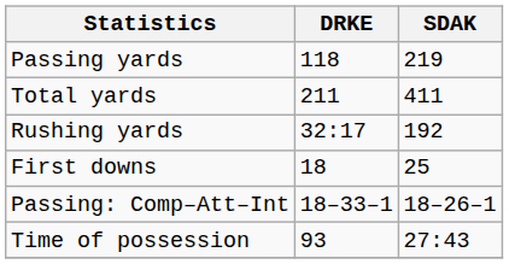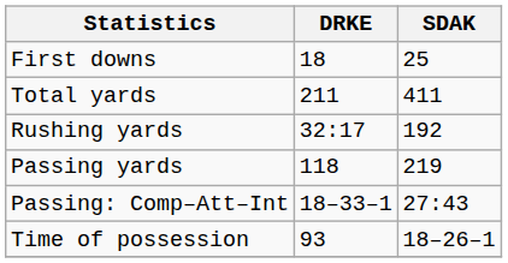rows swapped: First downs <-> Passing yards
Passing: Comp–Att–Int | SDAK: 18–26–1 -> 27:43
Time of possession | SDAK: 27:43 -> 18–26–1
